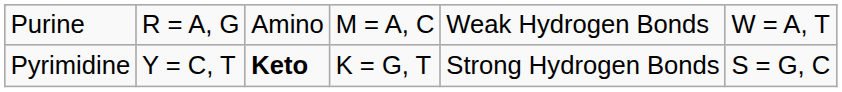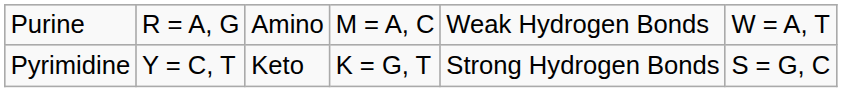Pyrimidine | column 3: bold -> normal
